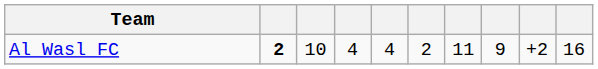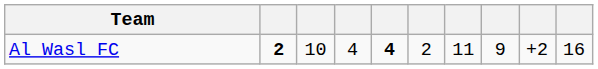Al Wasl FC | column 5: normal -> bold
